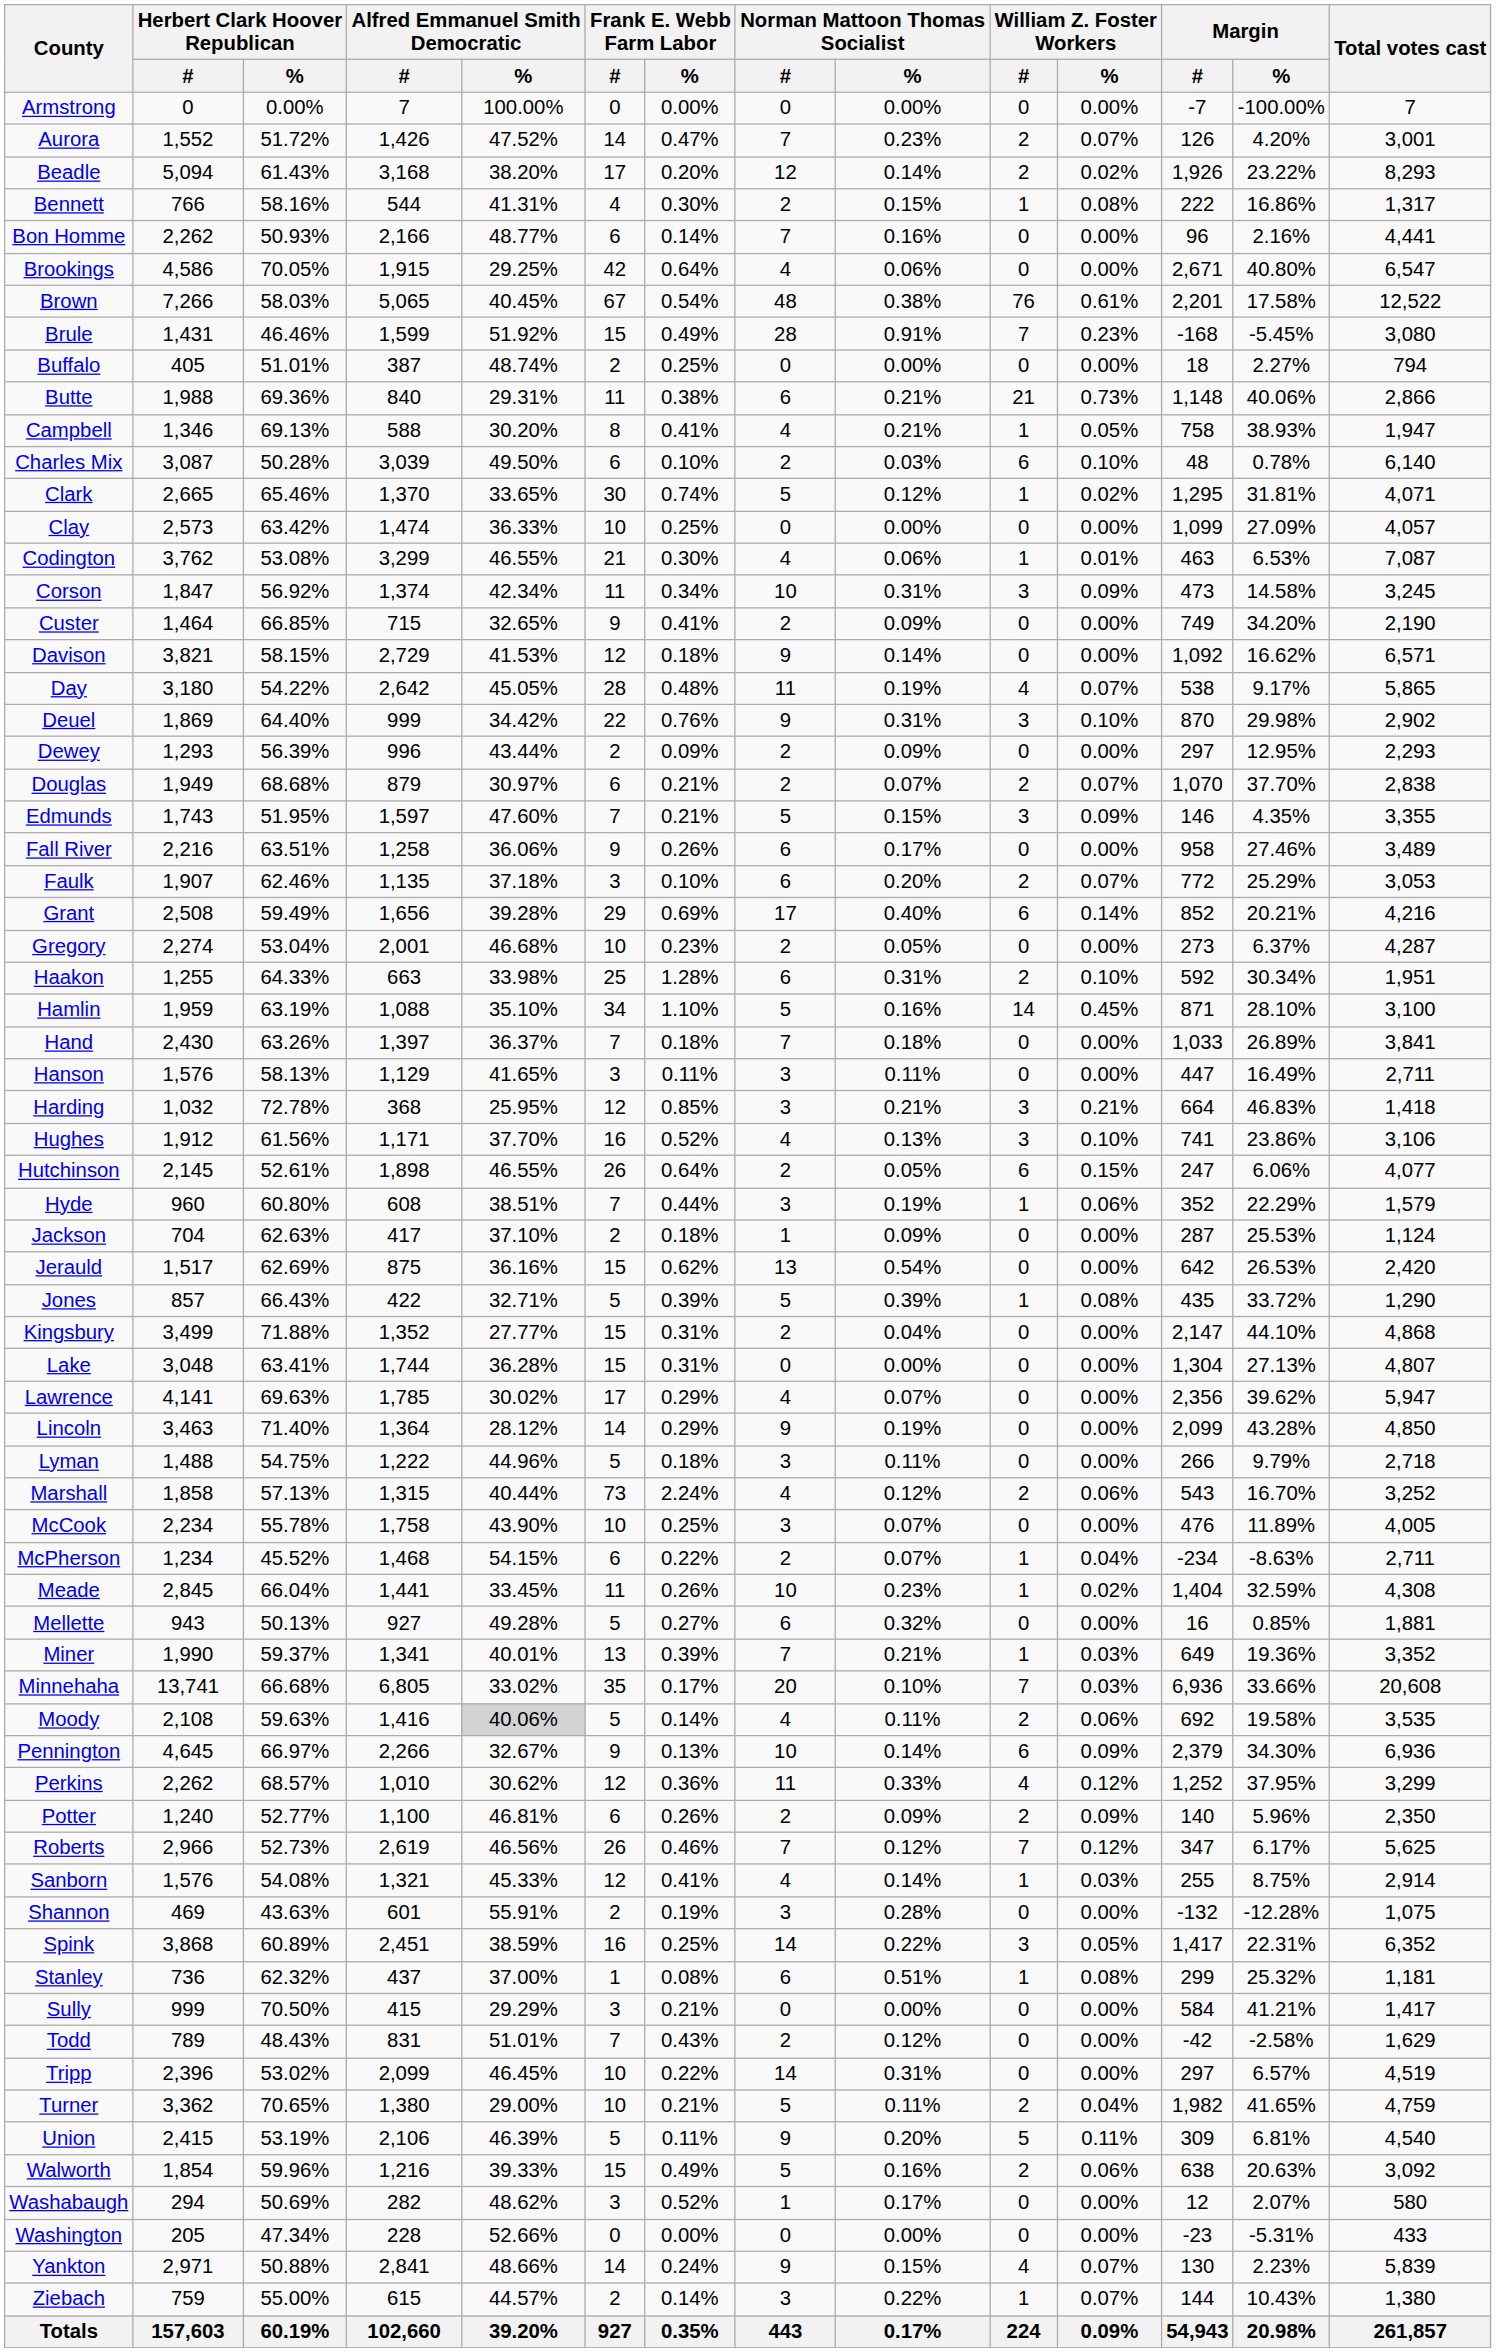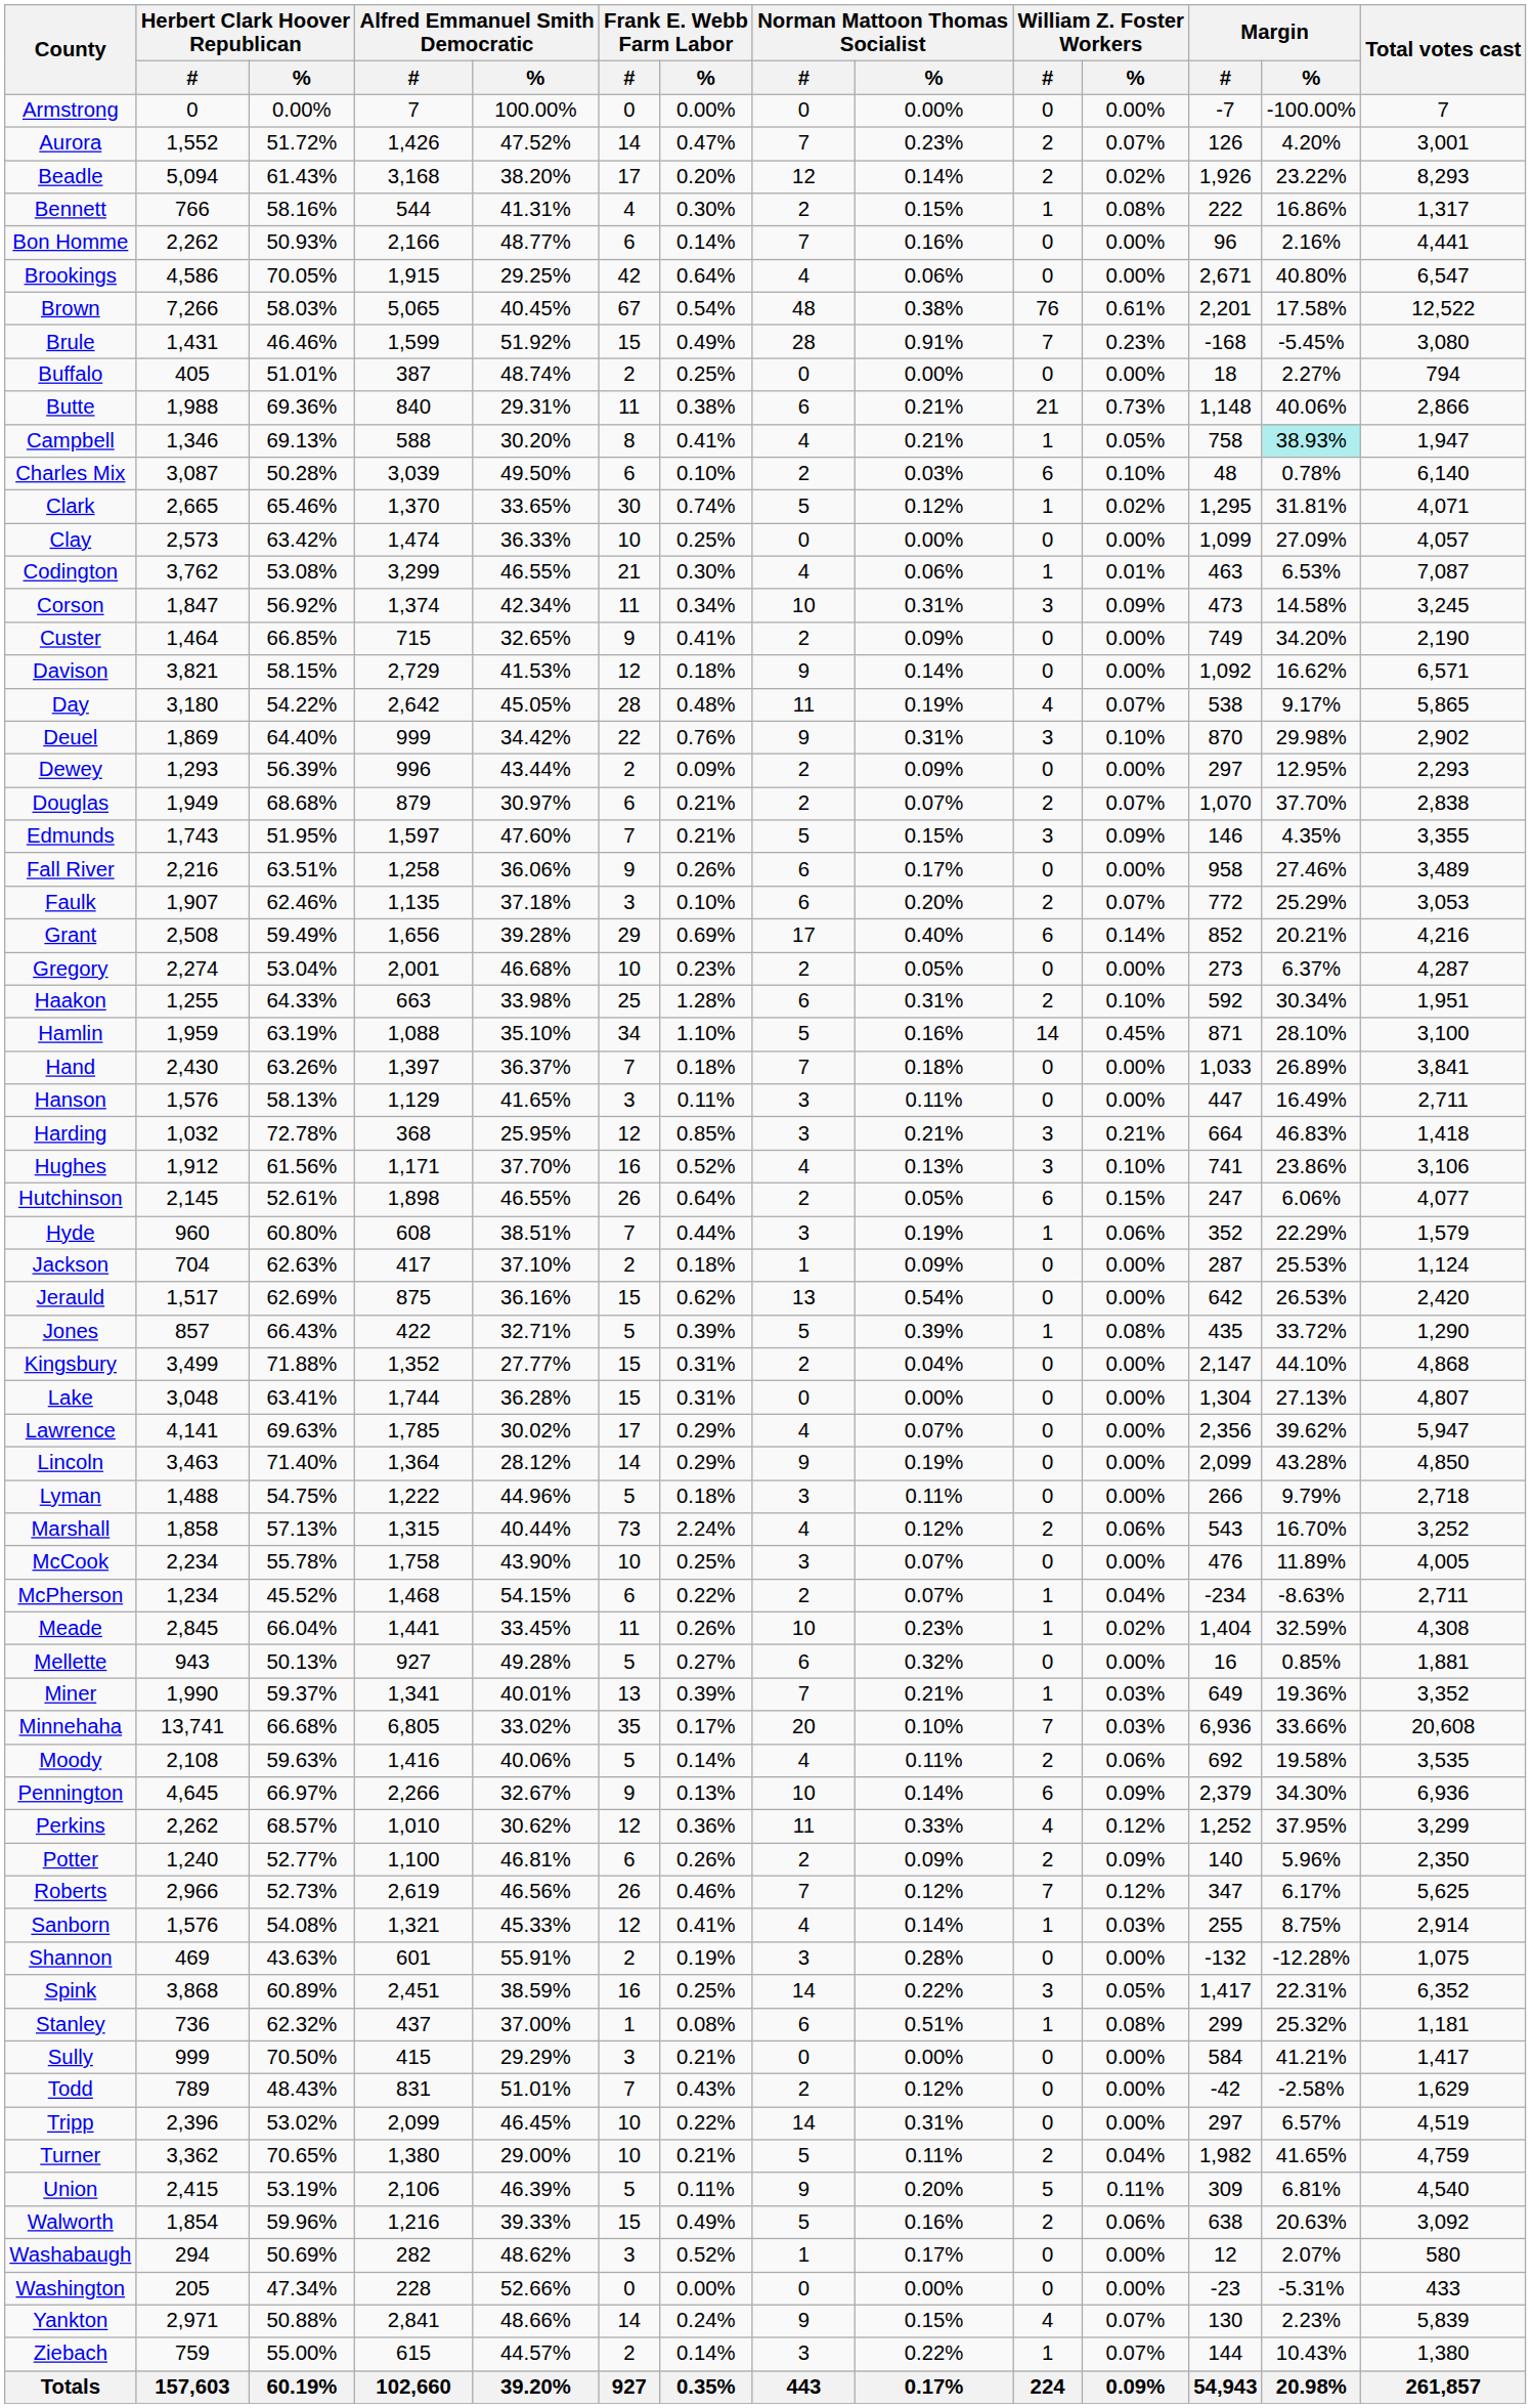Campbell | Margin / %: no background -> paleturquoise background
Moody | Alfred Emmanuel Smith Democratic / %: lightgrey background -> no background
